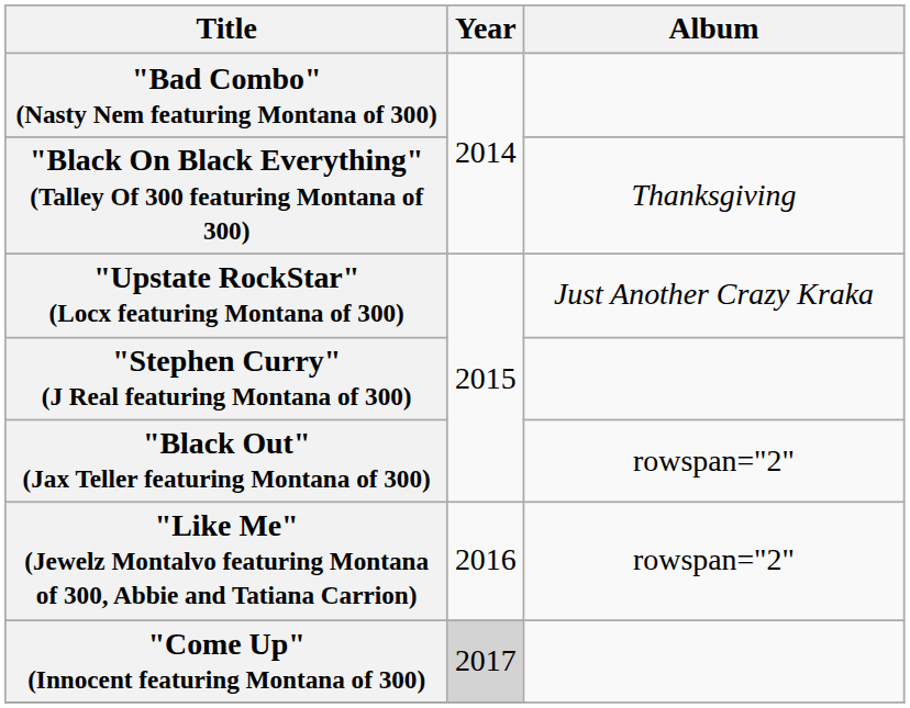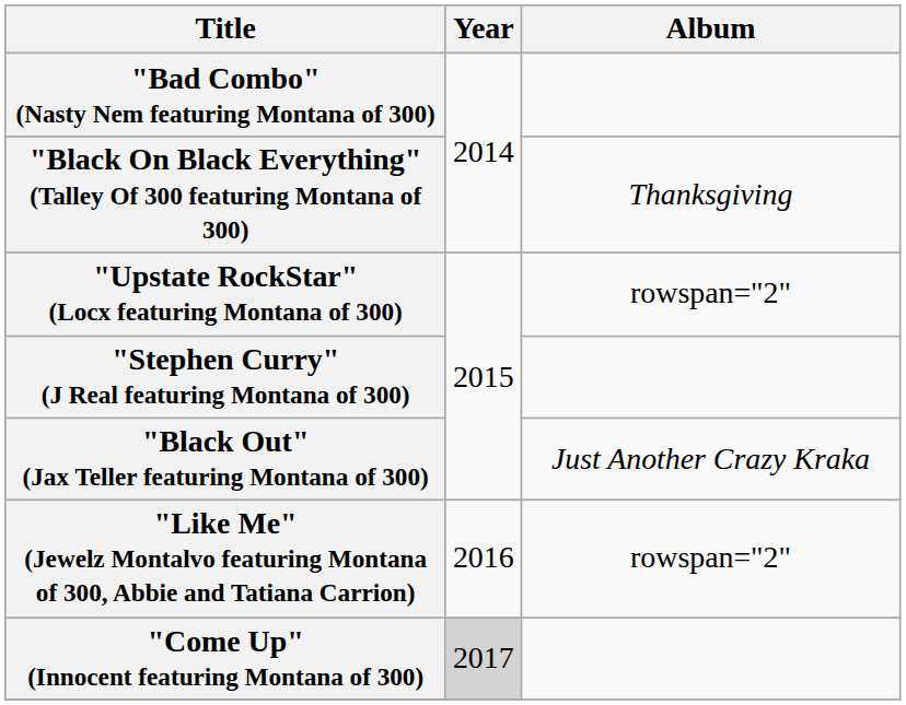"Upstate RockStar" (Locx featuring Montana of 300) | Album: Just Another Crazy Kraka -> rowspan="2"
"Black Out" (Jax Teller featuring Montana of 300) | Album: rowspan="2" -> Just Another Crazy Kraka
